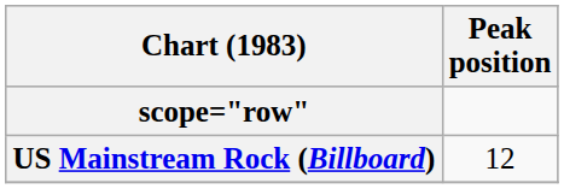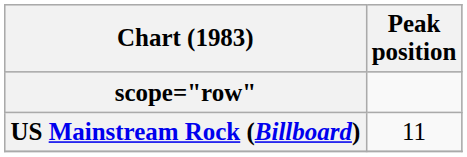US Mainstream Rock (Billboard) | Peak position: 12 -> 11
